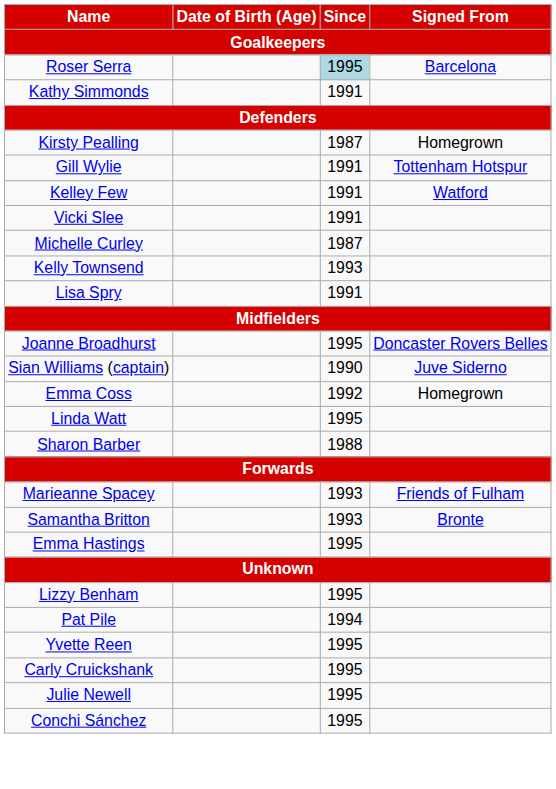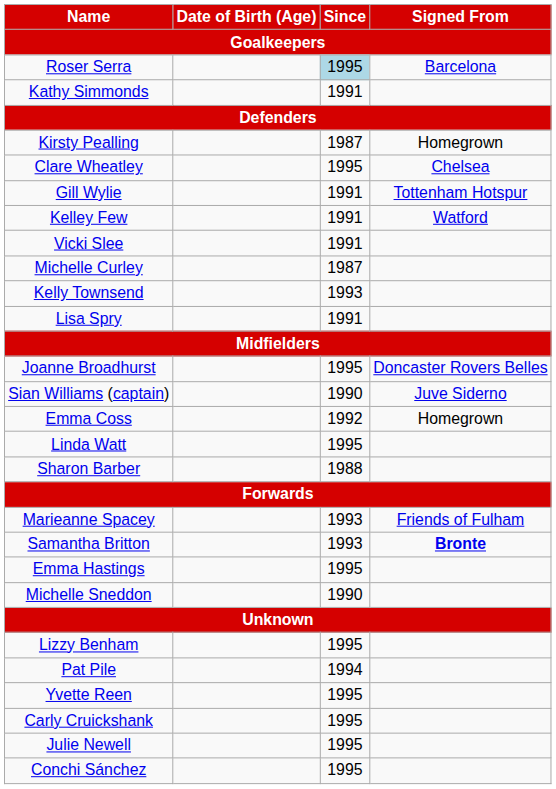+ row: Clare Wheatley | 1995 | Chelsea
Samantha Britton | Signed From: normal -> bold
+ row: Michelle Sneddon | 1990
